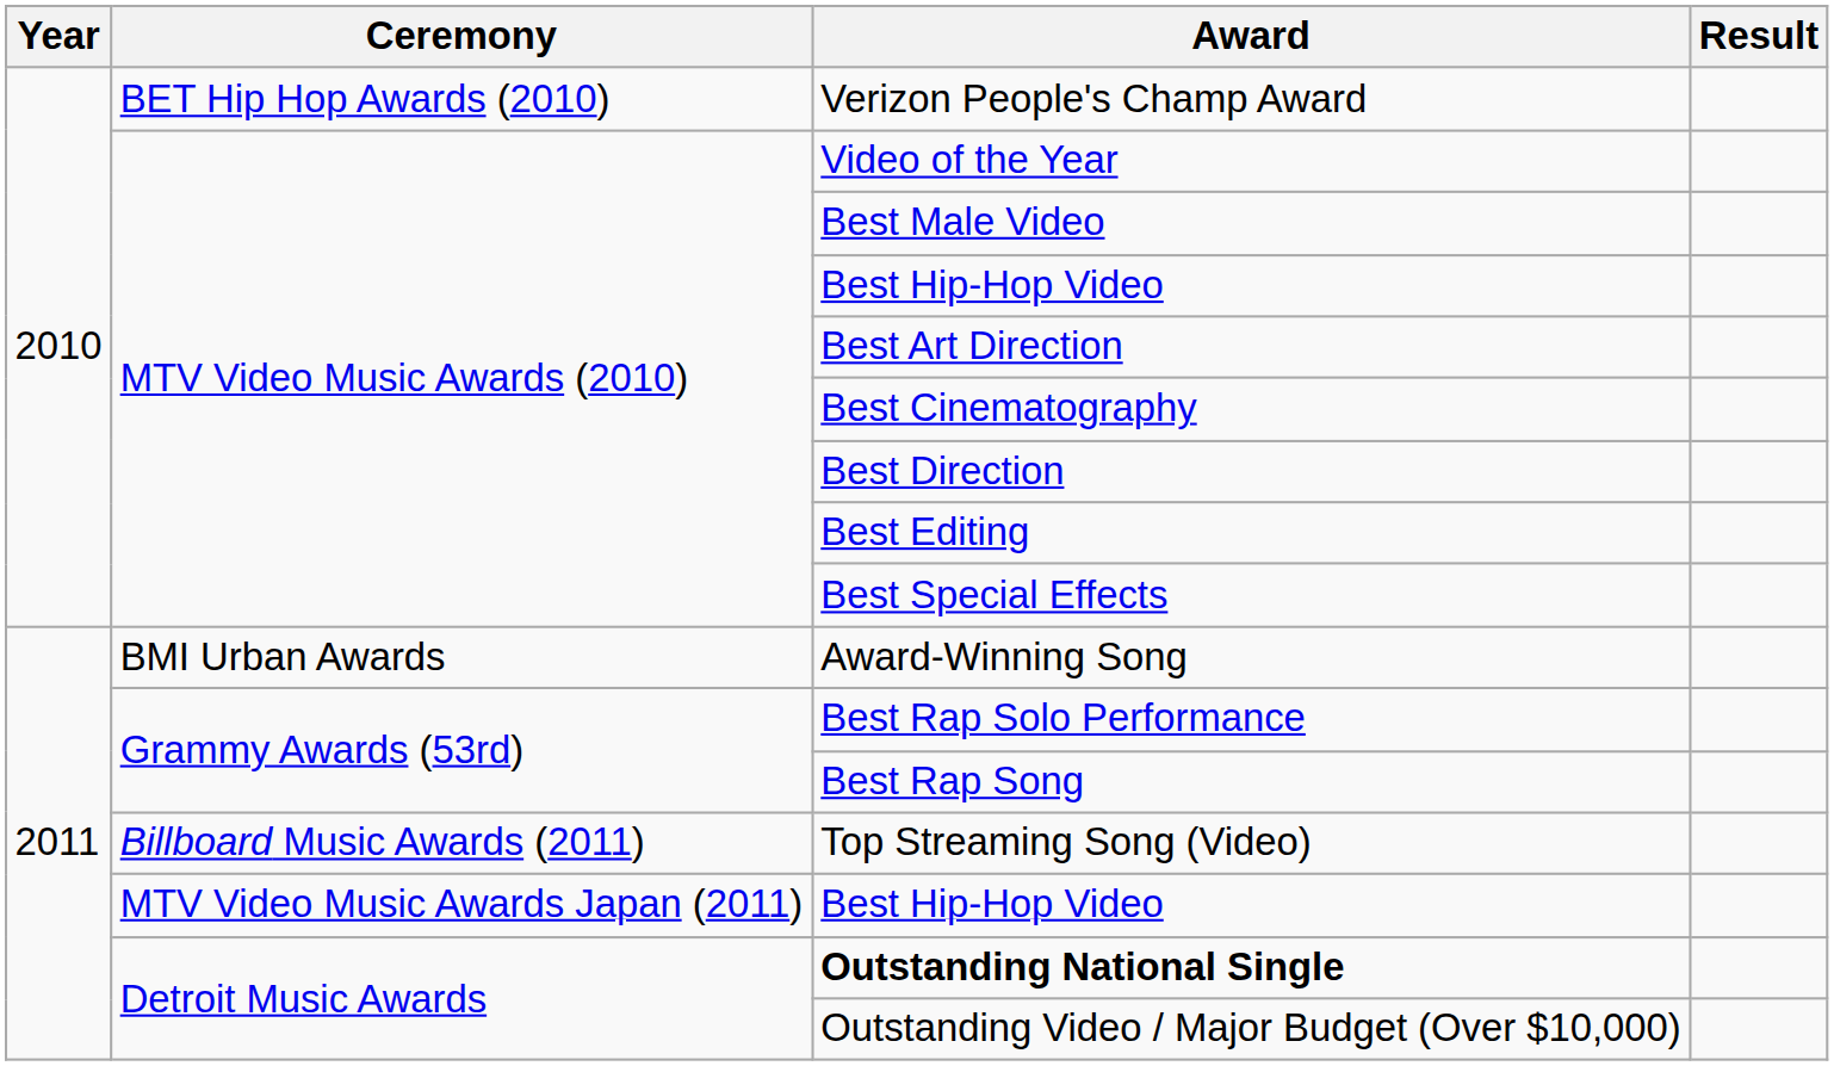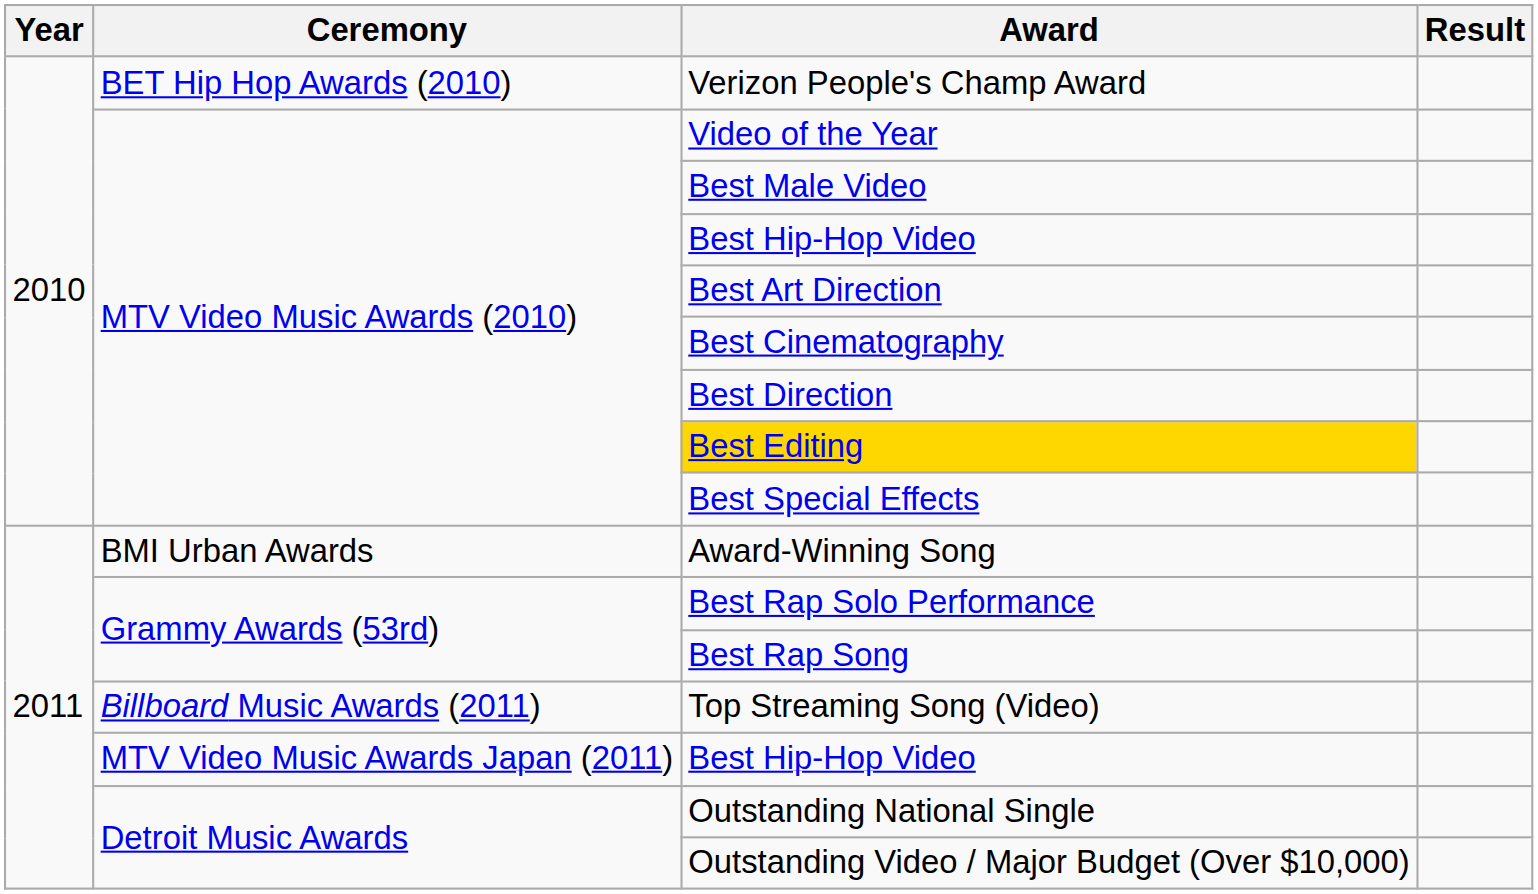Best Editing | Award: no background -> gold background
Outstanding National Single | Award: bold -> normal
